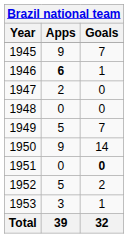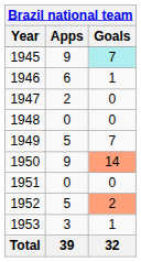1945 | Goals: no background -> paleturquoise background
1946 | Apps: bold -> normal
1950 | Goals: no background -> lightsalmon background
1951 | Goals: bold -> normal
1952 | Goals: no background -> lightsalmon background
